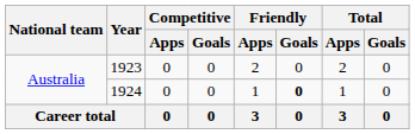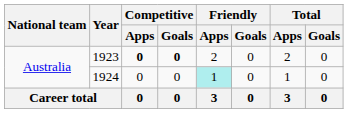1923 | Competitive / Apps: normal -> bold
1923 | Competitive / Goals: normal -> bold
1924 | Friendly / Apps: no background -> paleturquoise background
1924 | Friendly / Goals: bold -> normal
